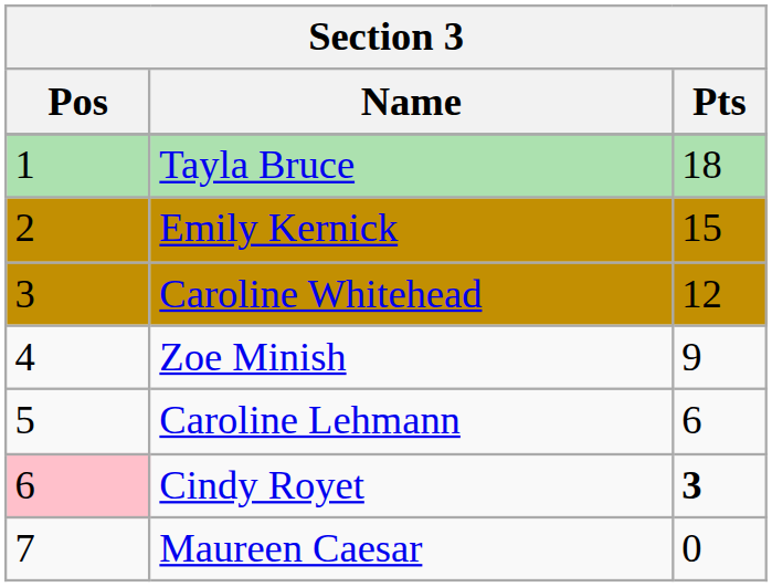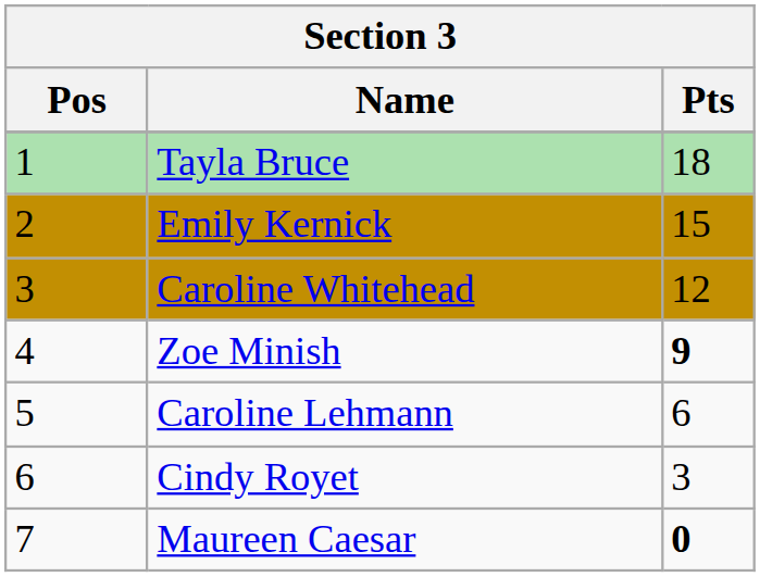Zoe Minish | Pts: normal -> bold
Cindy Royet | Pos: pink background -> no background
Cindy Royet | Pts: bold -> normal
Maureen Caesar | Pts: normal -> bold
